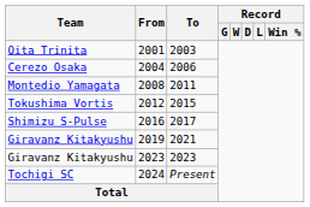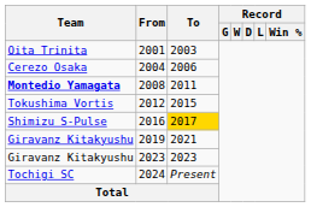2008 | Team: normal -> bold
2016 | To: no background -> gold background
